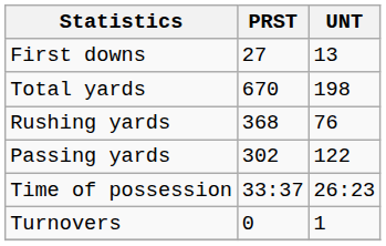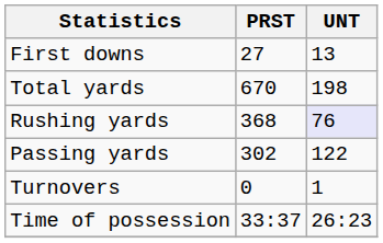Rushing yards | UNT: no background -> lavender background
rows swapped: Turnovers <-> Time of possession
